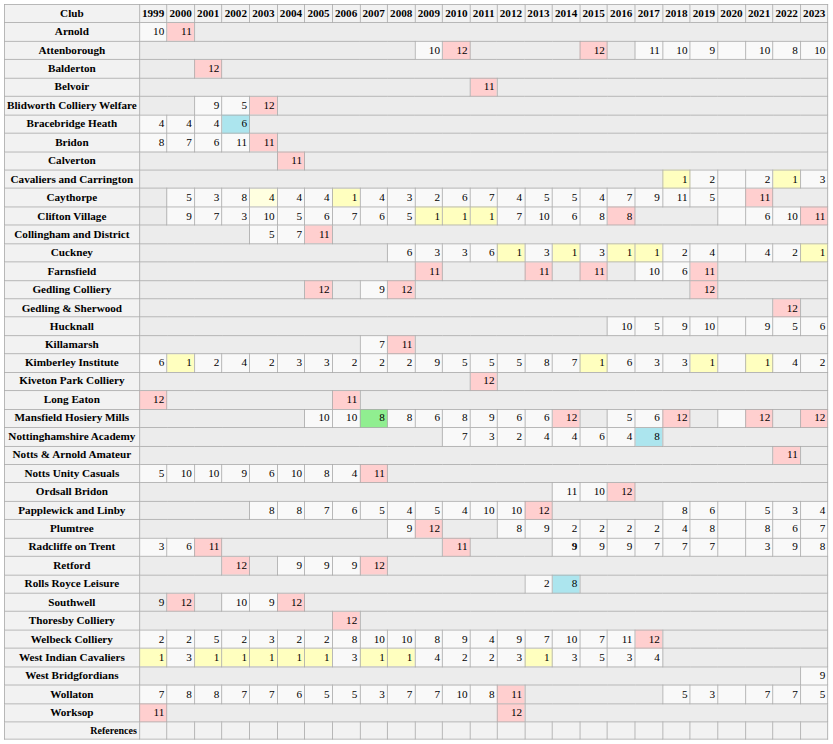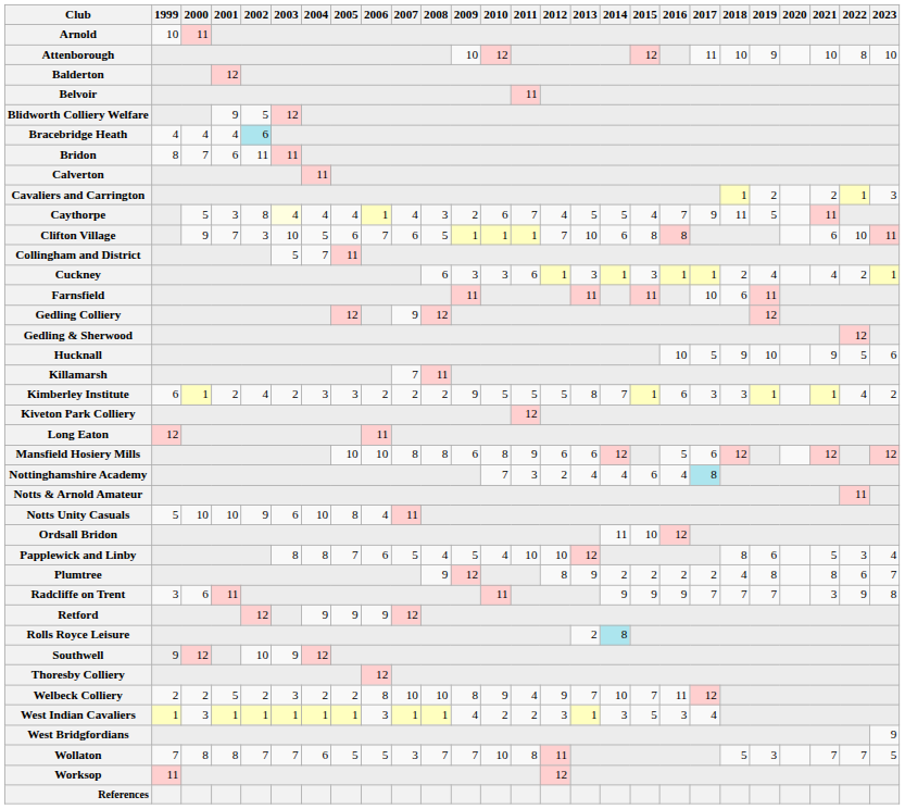Mansfield Hosiery Mills | 2007: lightgreen background -> no background
Radcliffe on Trent | 2014: bold -> normal
